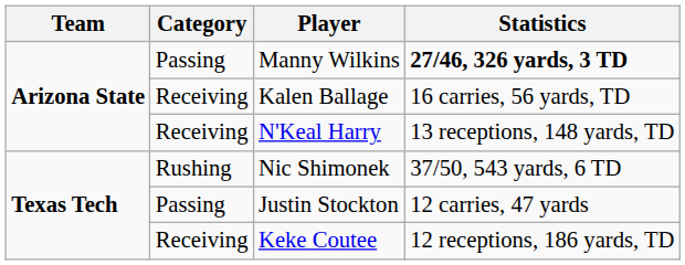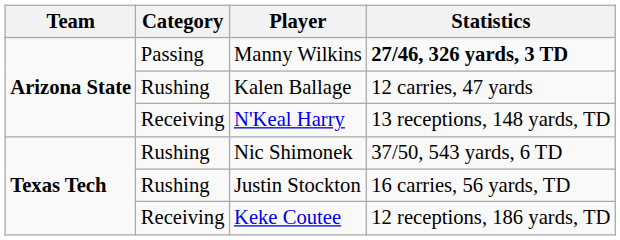Kalen Ballage | Category: Receiving -> Rushing
Kalen Ballage | Statistics: 16 carries, 56 yards, TD -> 12 carries, 47 yards
Justin Stockton | Category: Passing -> Rushing
Justin Stockton | Statistics: 12 carries, 47 yards -> 16 carries, 56 yards, TD
